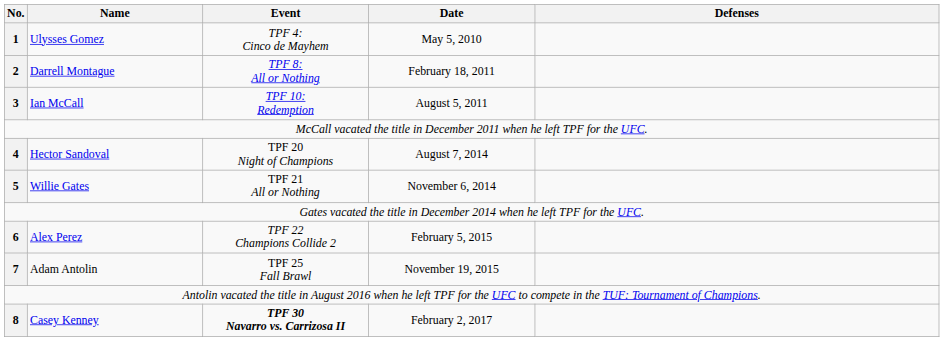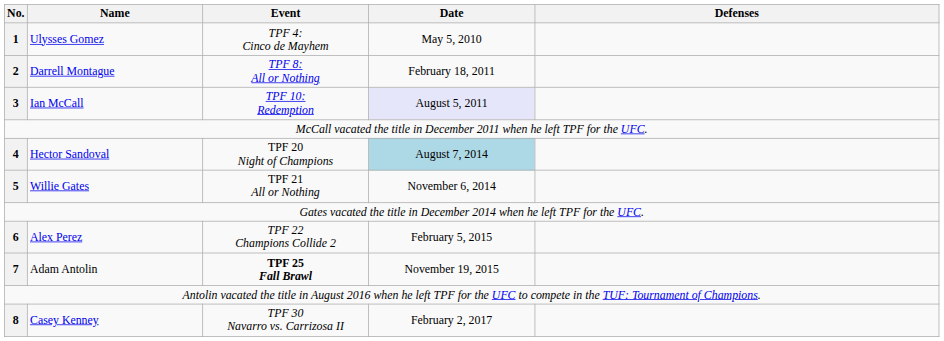Ian McCall | Date: no background -> lavender background
Hector Sandoval | Date: no background -> lightblue background
Adam Antolin | Event: normal -> bold
Casey Kenney | Event: bold -> normal
